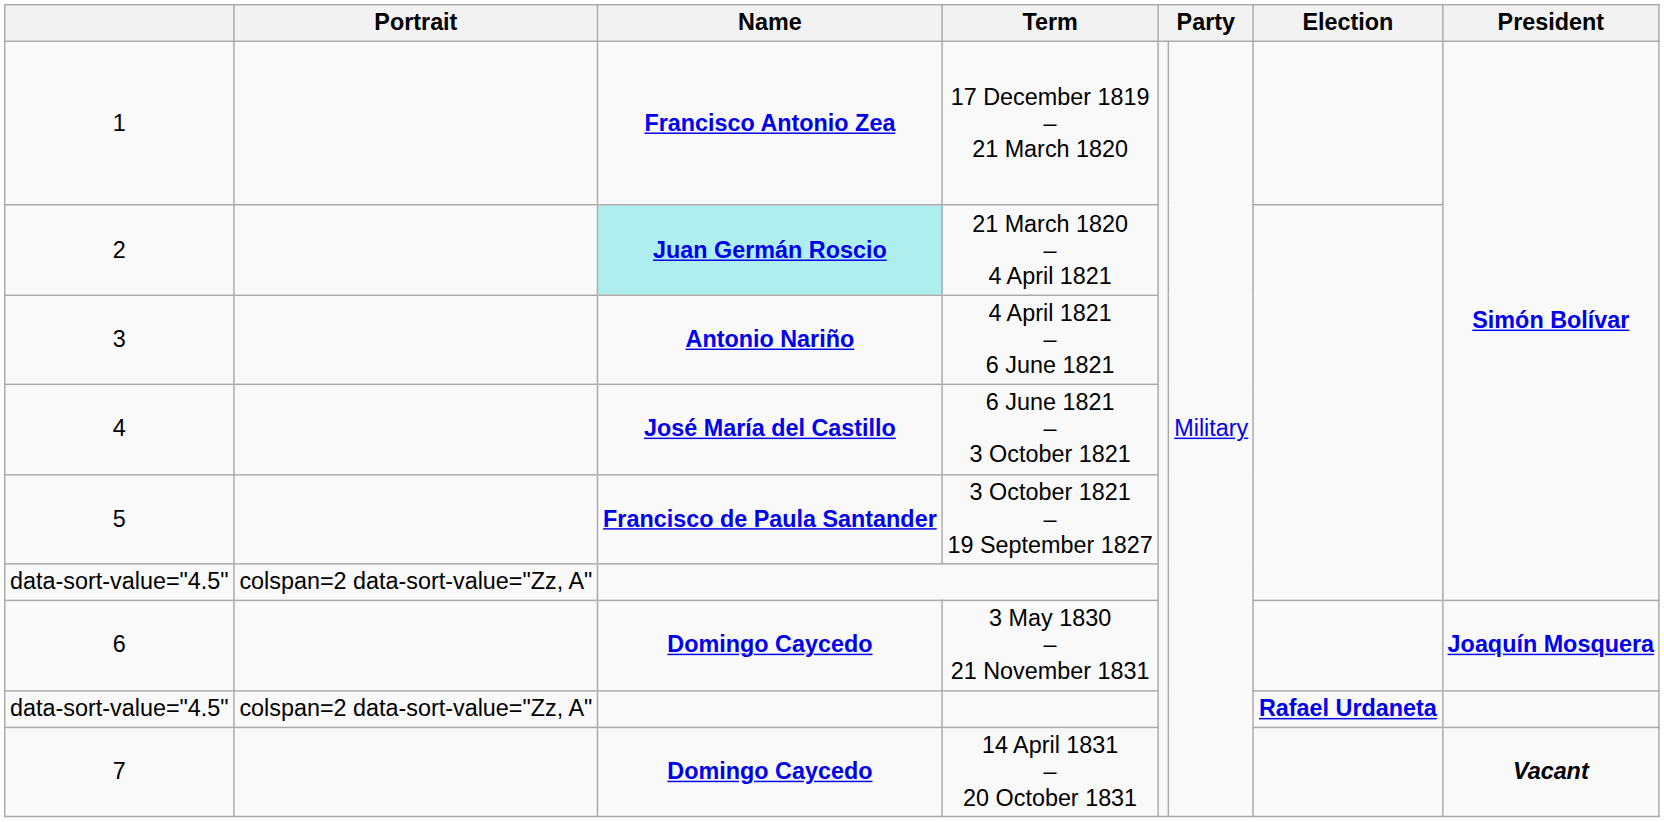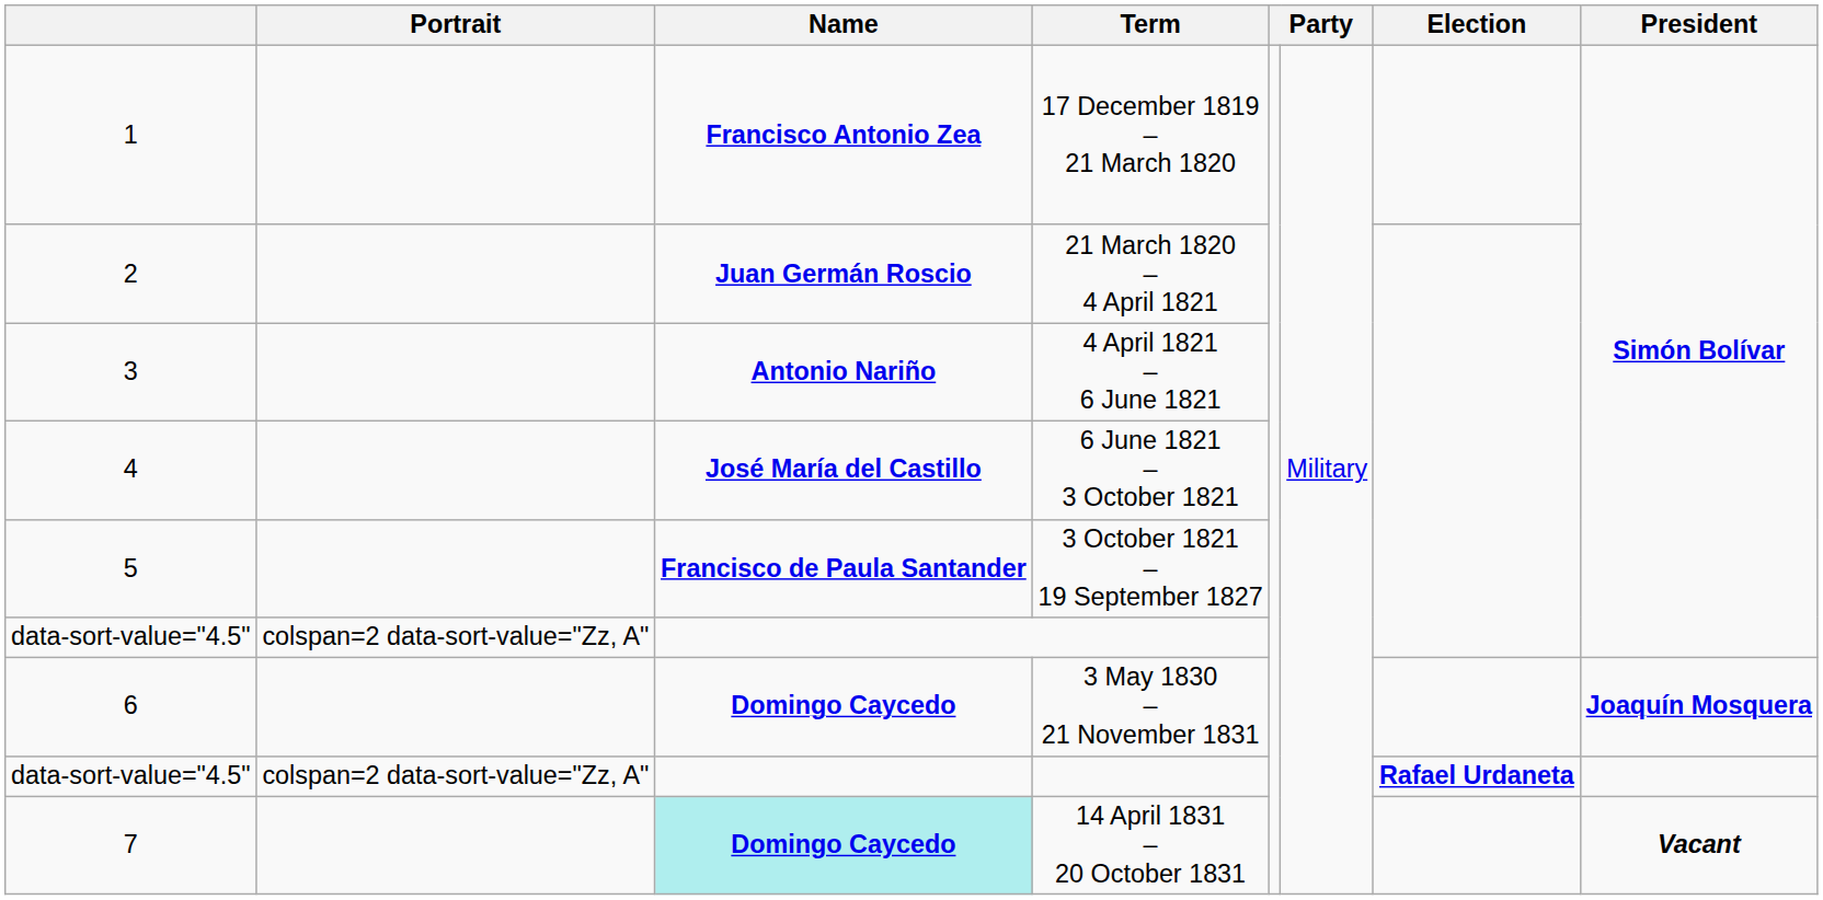2 | Name: paleturquoise background -> no background
7 | Name: no background -> paleturquoise background
